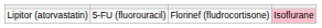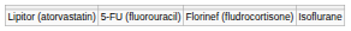Lipitor (atorvastatin) | column 4: pink background -> no background
